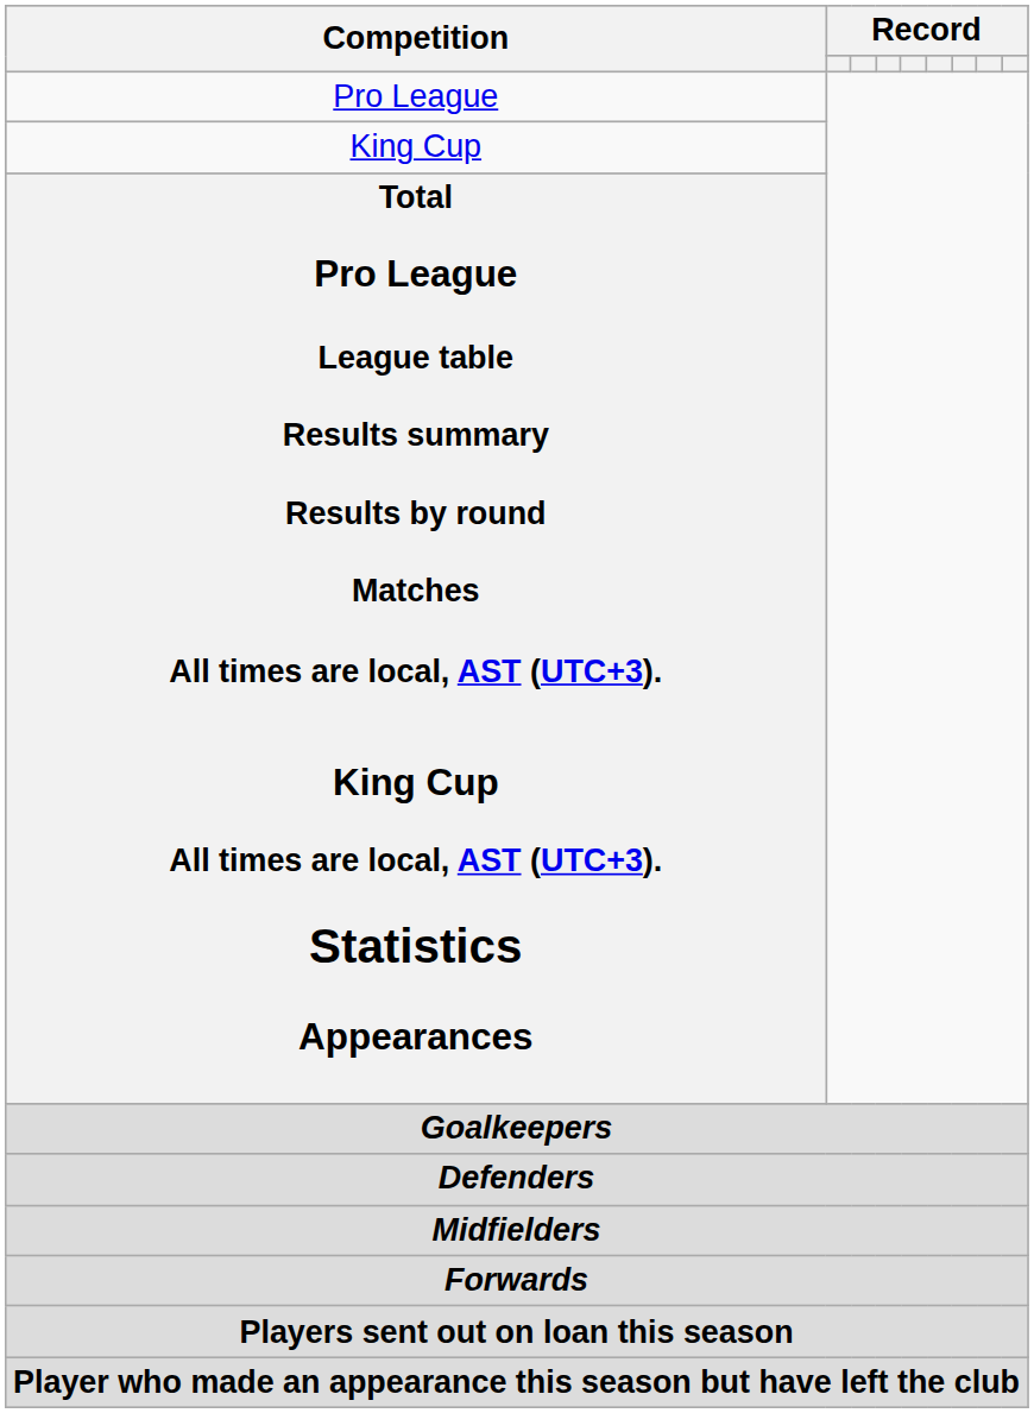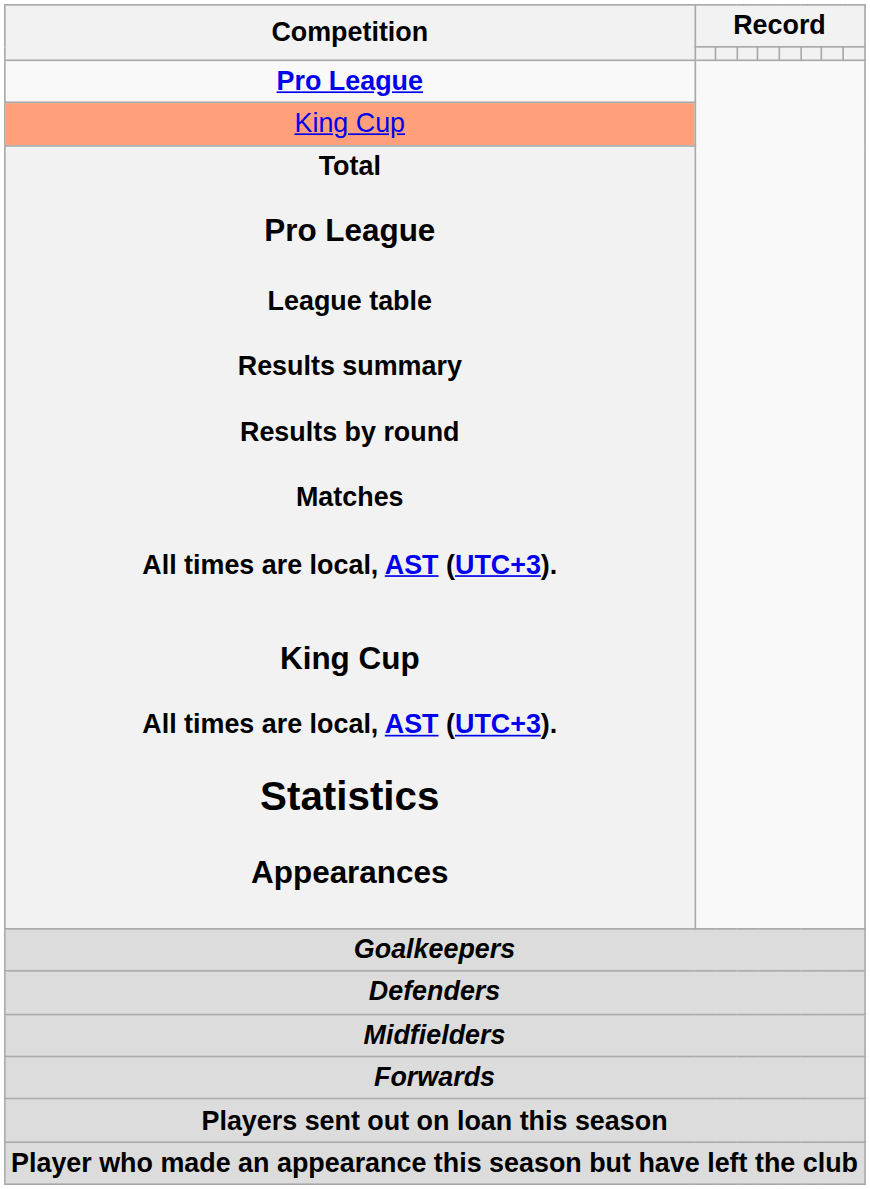Pro League | Competition: normal -> bold
King Cup | Competition: no background -> lightsalmon background
